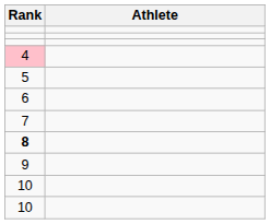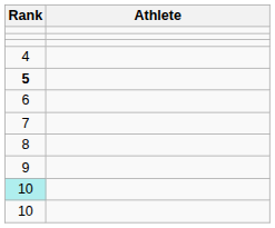row 5 | Rank: pink background -> no background
row 6 | Rank: normal -> bold
row 9 | Rank: bold -> normal
row 11 | Rank: no background -> paleturquoise background
